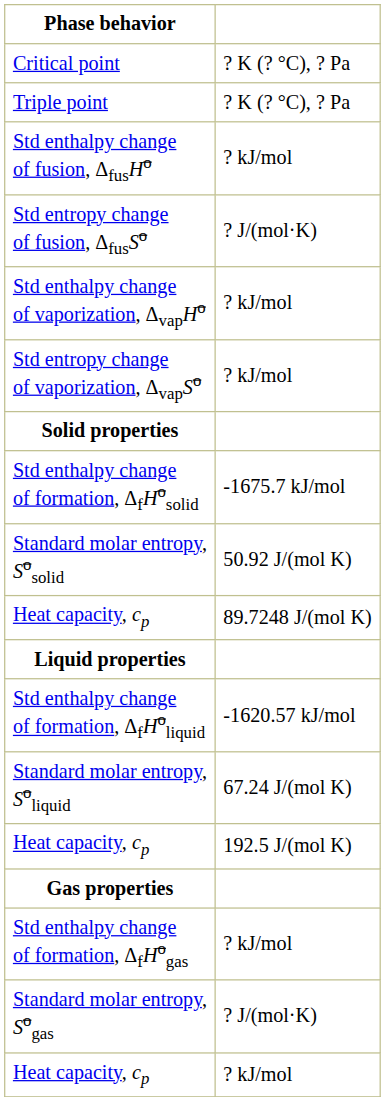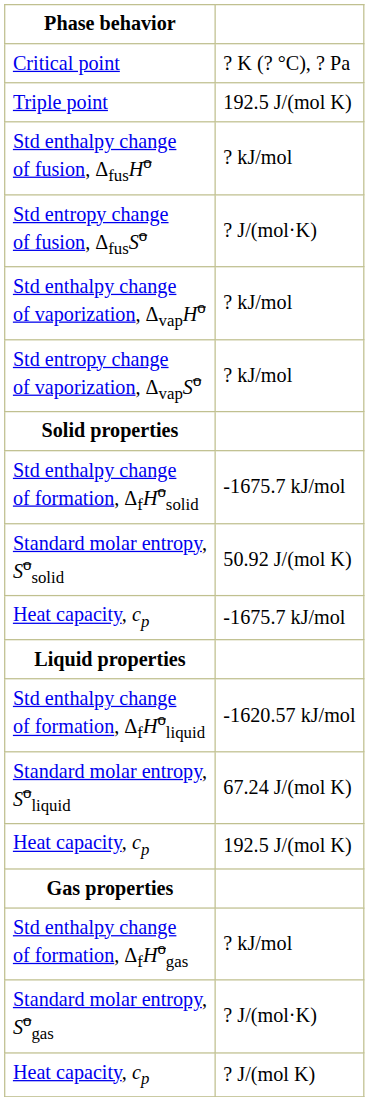row 3 | column 2: ? K (? °C), ? Pa -> 192.5 J/(mol K)
row 11 | column 2: 89.7248 J/(mol K) -> -1675.7 kJ/mol
row 19 | column 2: ? kJ/mol -> ? J/(mol K)
